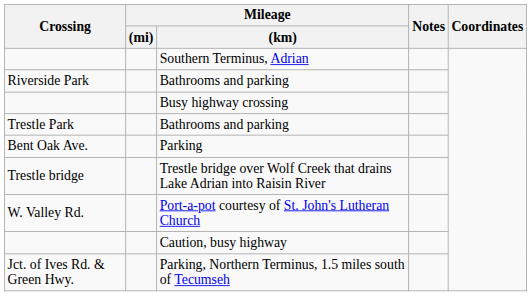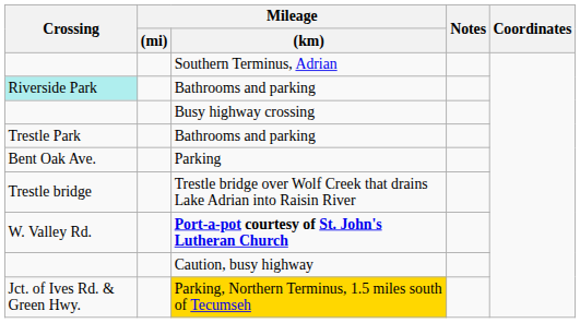Riverside Park / Bathrooms and parking | Crossing: no background -> paleturquoise background
Port-a-pot courtesy of St. John's Lutheran Church | Mileage / (km): normal -> bold
Parking, Northern Terminus, 1.5 miles south of Tecumseh | Mileage / (km): no background -> gold background
